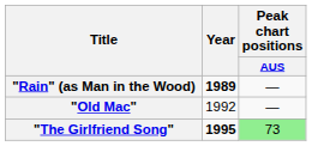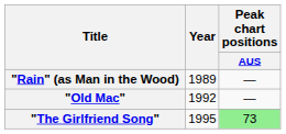"Rain" (as Man in the Wood) | Year: bold -> normal
"The Girlfriend Song" | Year: bold -> normal
